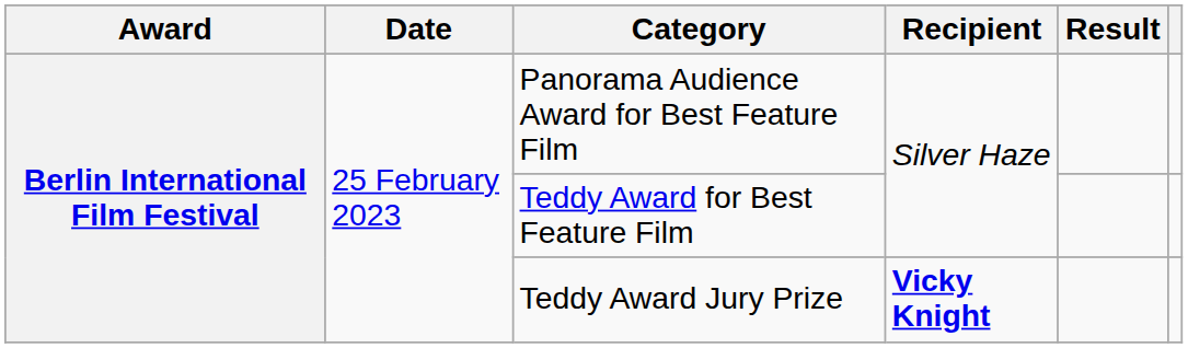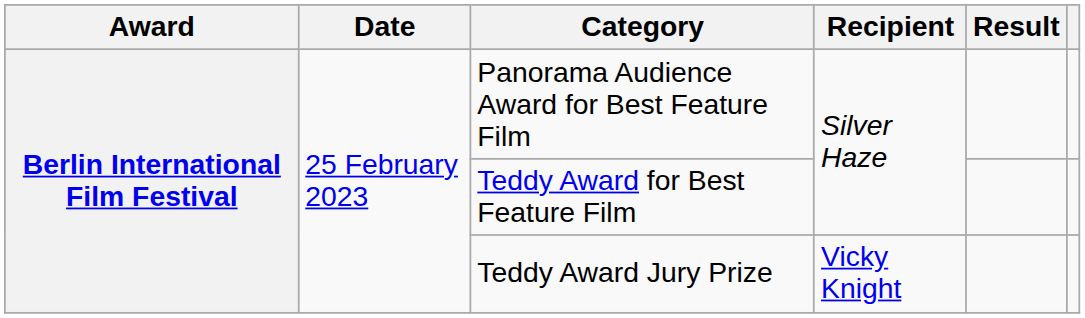Teddy Award Jury Prize | Recipient: bold -> normal
